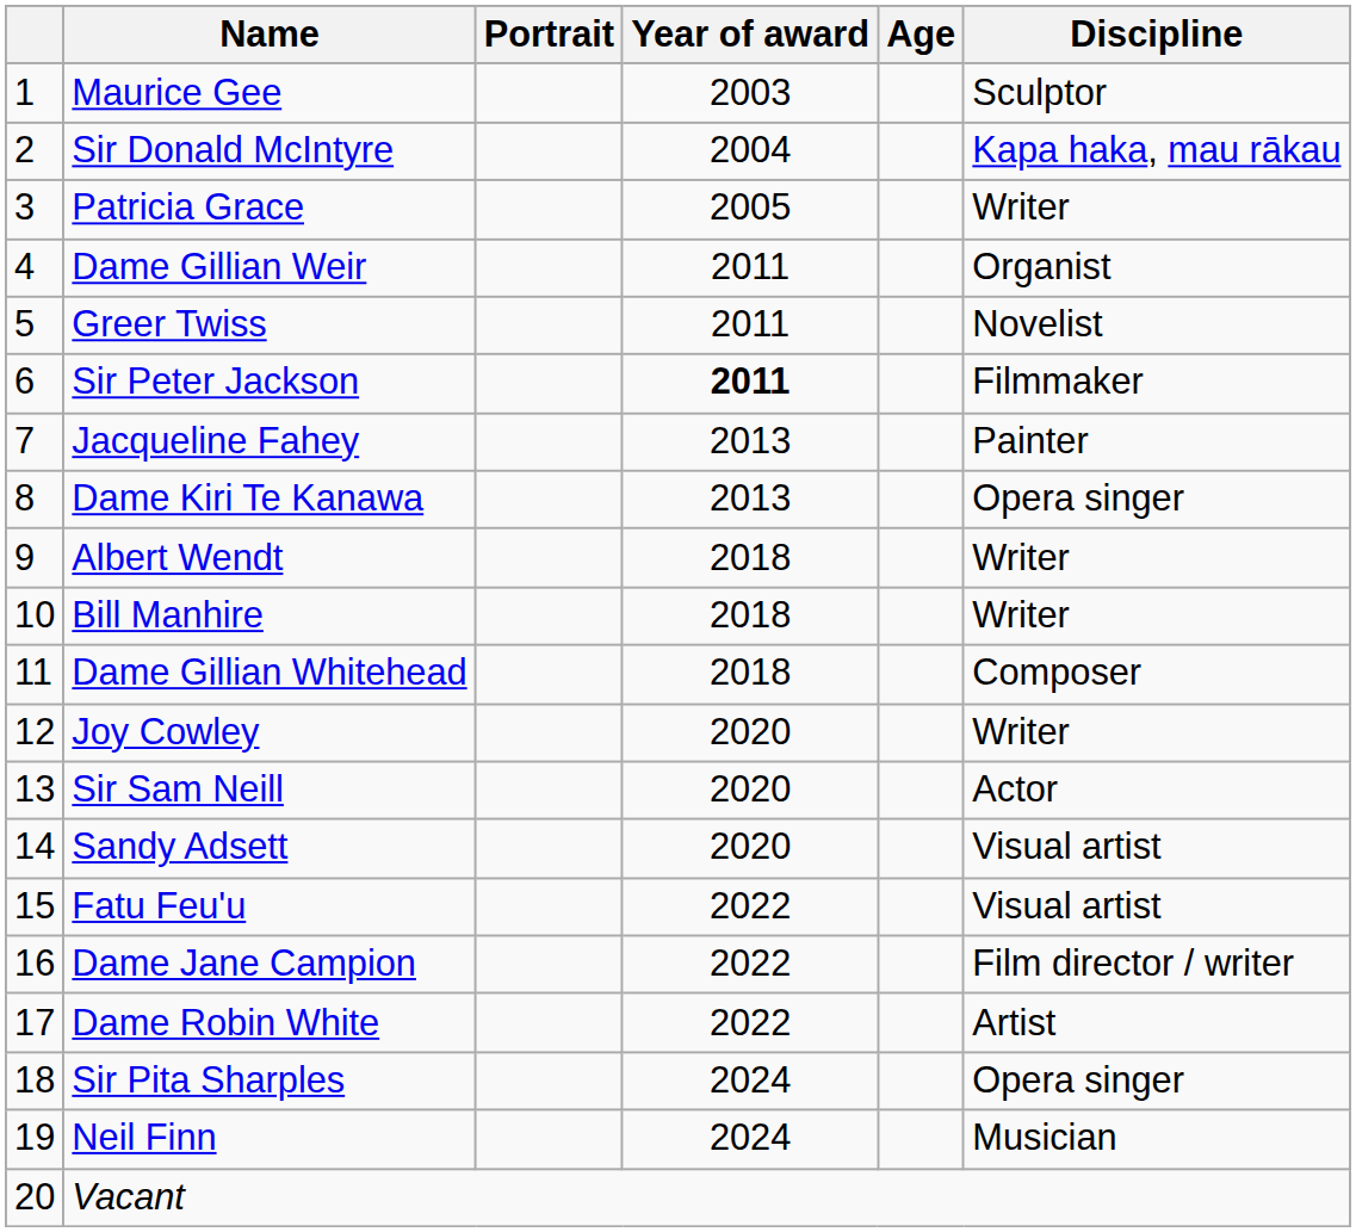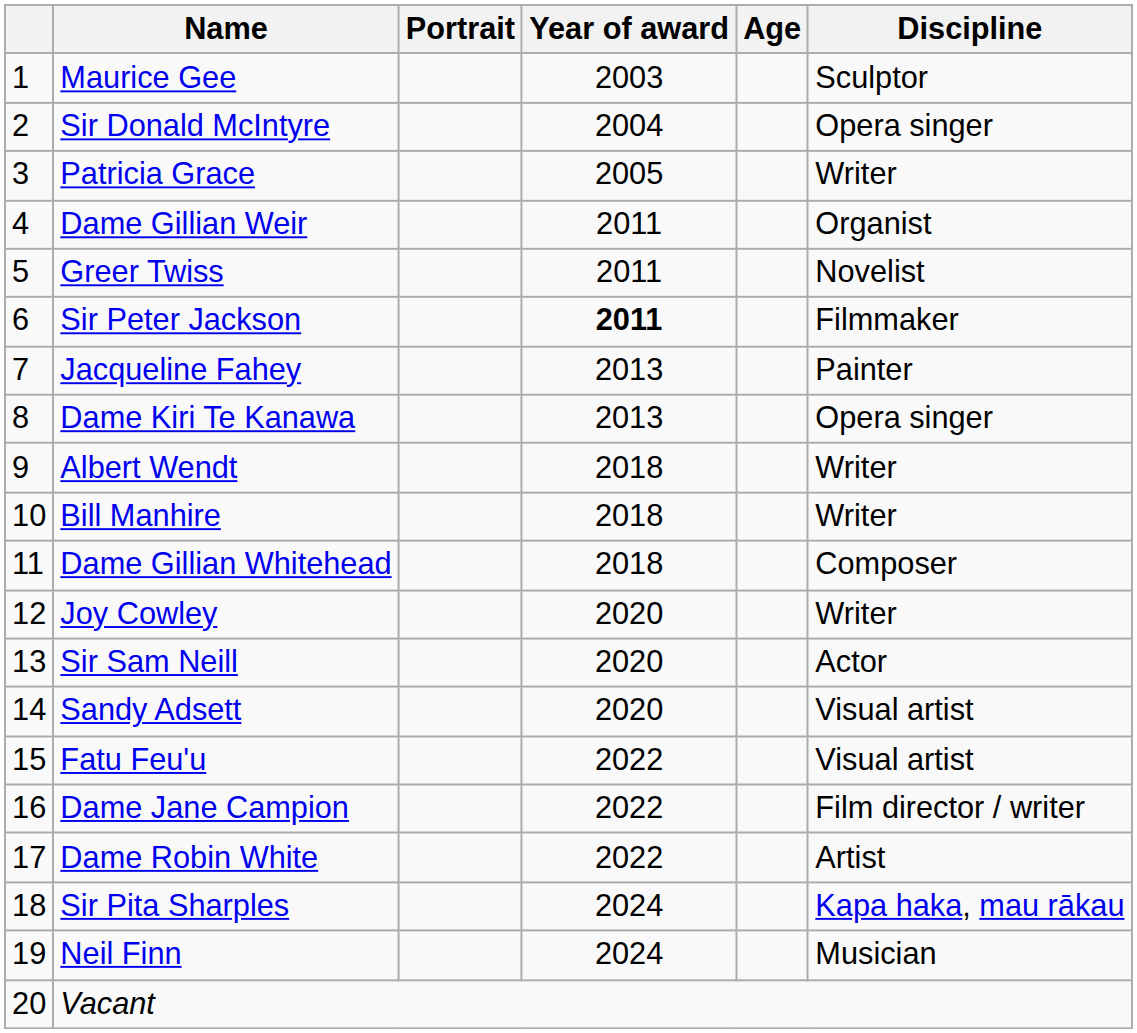Sir Donald McIntyre | Discipline: Kapa haka, mau rākau -> Opera singer
Sir Pita Sharples | Discipline: Opera singer -> Kapa haka, mau rākau
